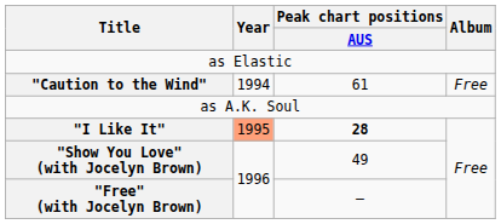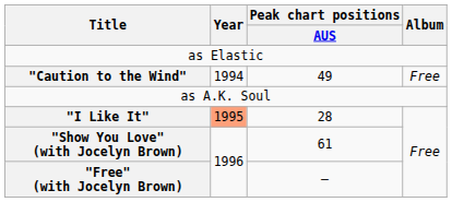"Caution to the Wind" | Peak chart positions / AUS: 61 -> 49
"I Like It" | Peak chart positions / AUS: bold -> normal
"Show You Love" (with Jocelyn Brown) | Peak chart positions / AUS: 49 -> 61
